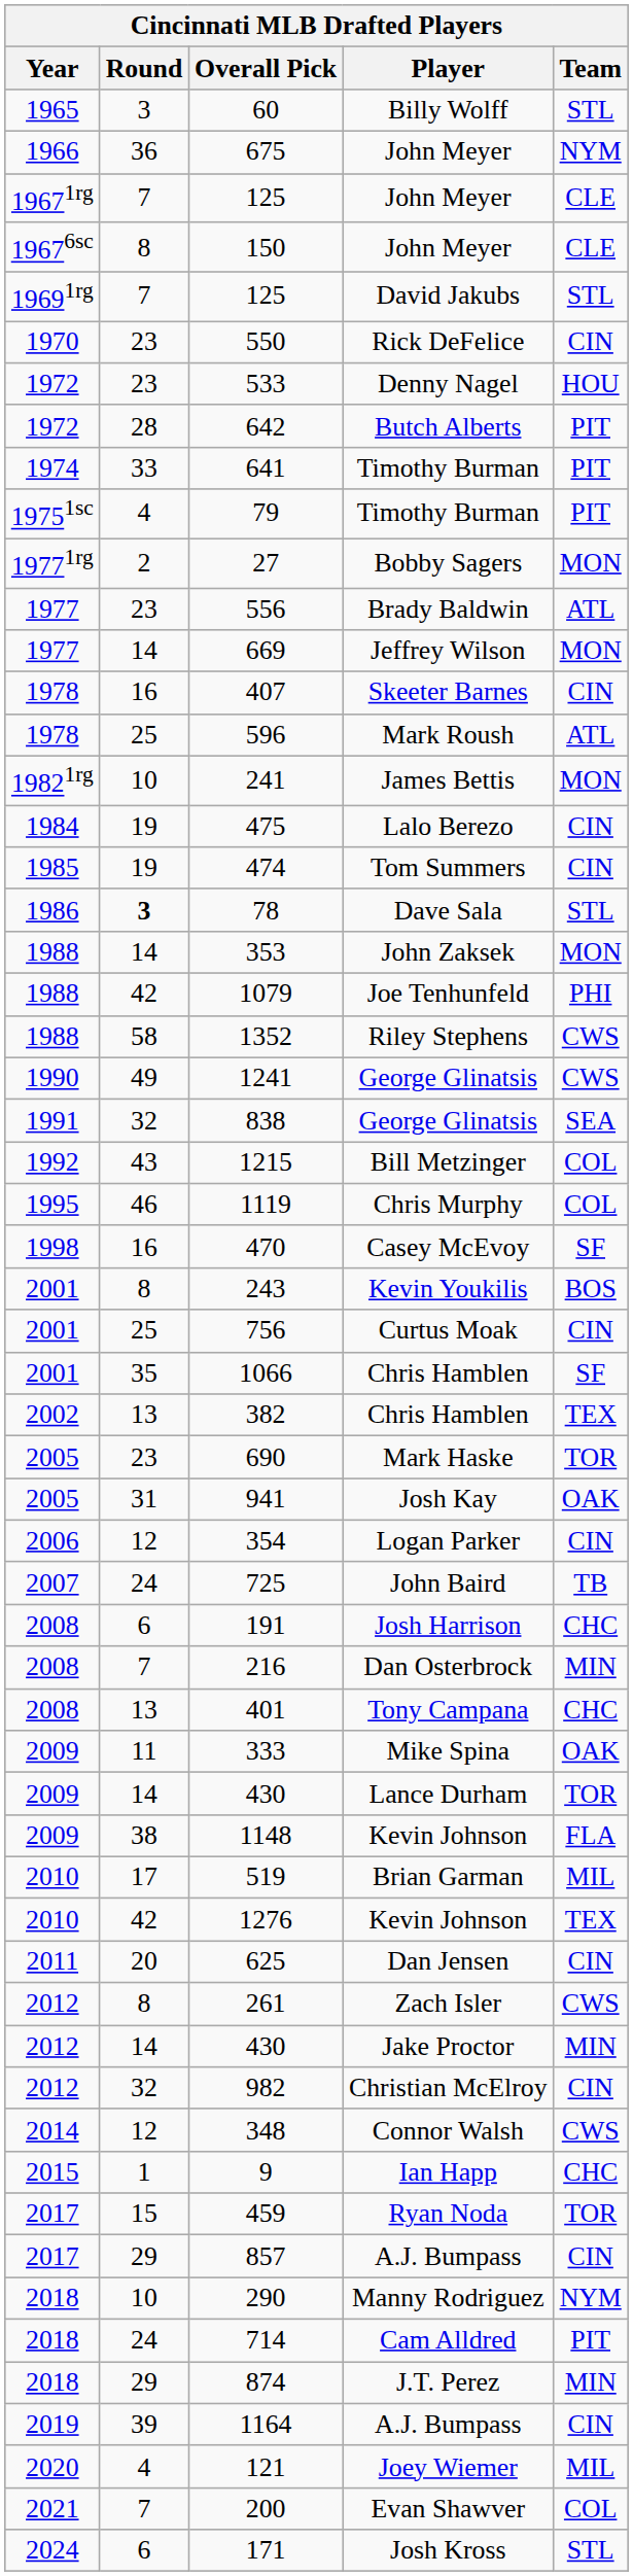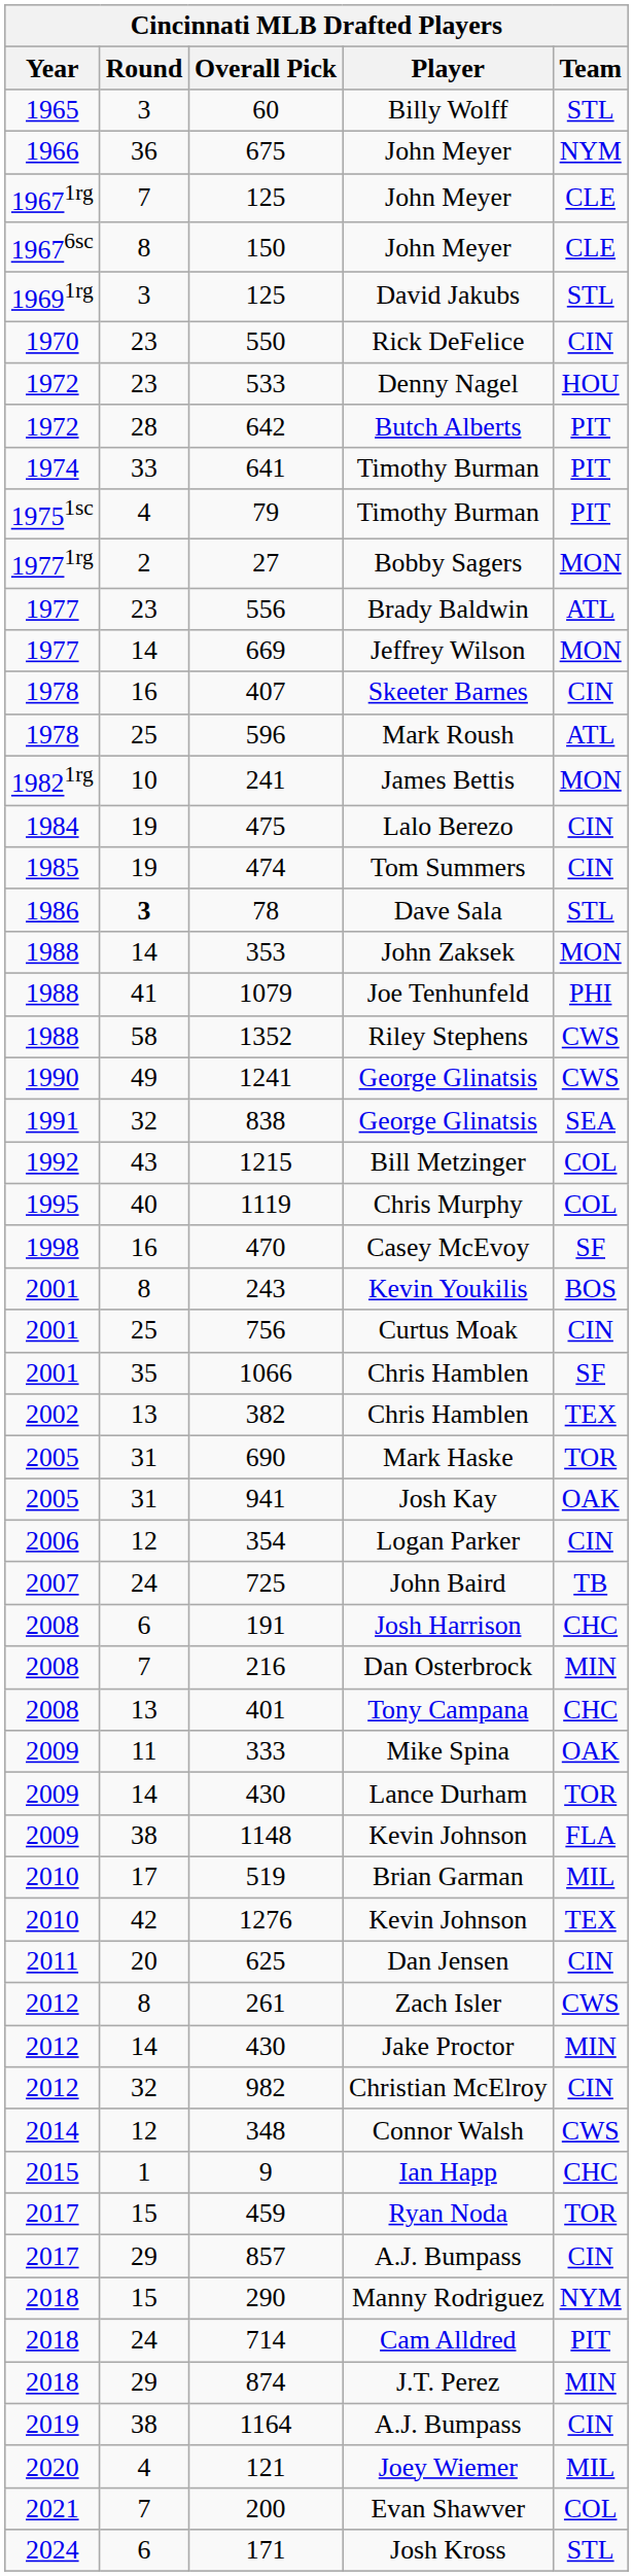125 / David Jakubs | Round: 7 -> 3
1079 | Round: 42 -> 41
1119 | Round: 46 -> 40
690 | Round: 23 -> 31
290 | Round: 10 -> 15
1164 | Round: 39 -> 38
